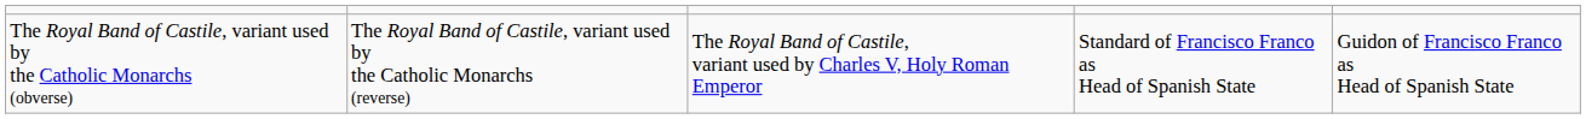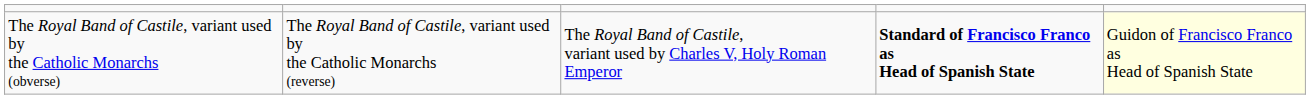row 2 | column 4: normal -> bold
row 2 | column 5: no background -> lightyellow background
